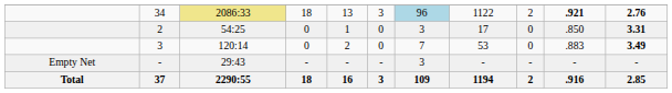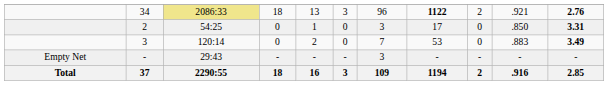34 | column 7: lightblue background -> no background
34 | column 8: normal -> bold
34 | column 10: bold -> normal
